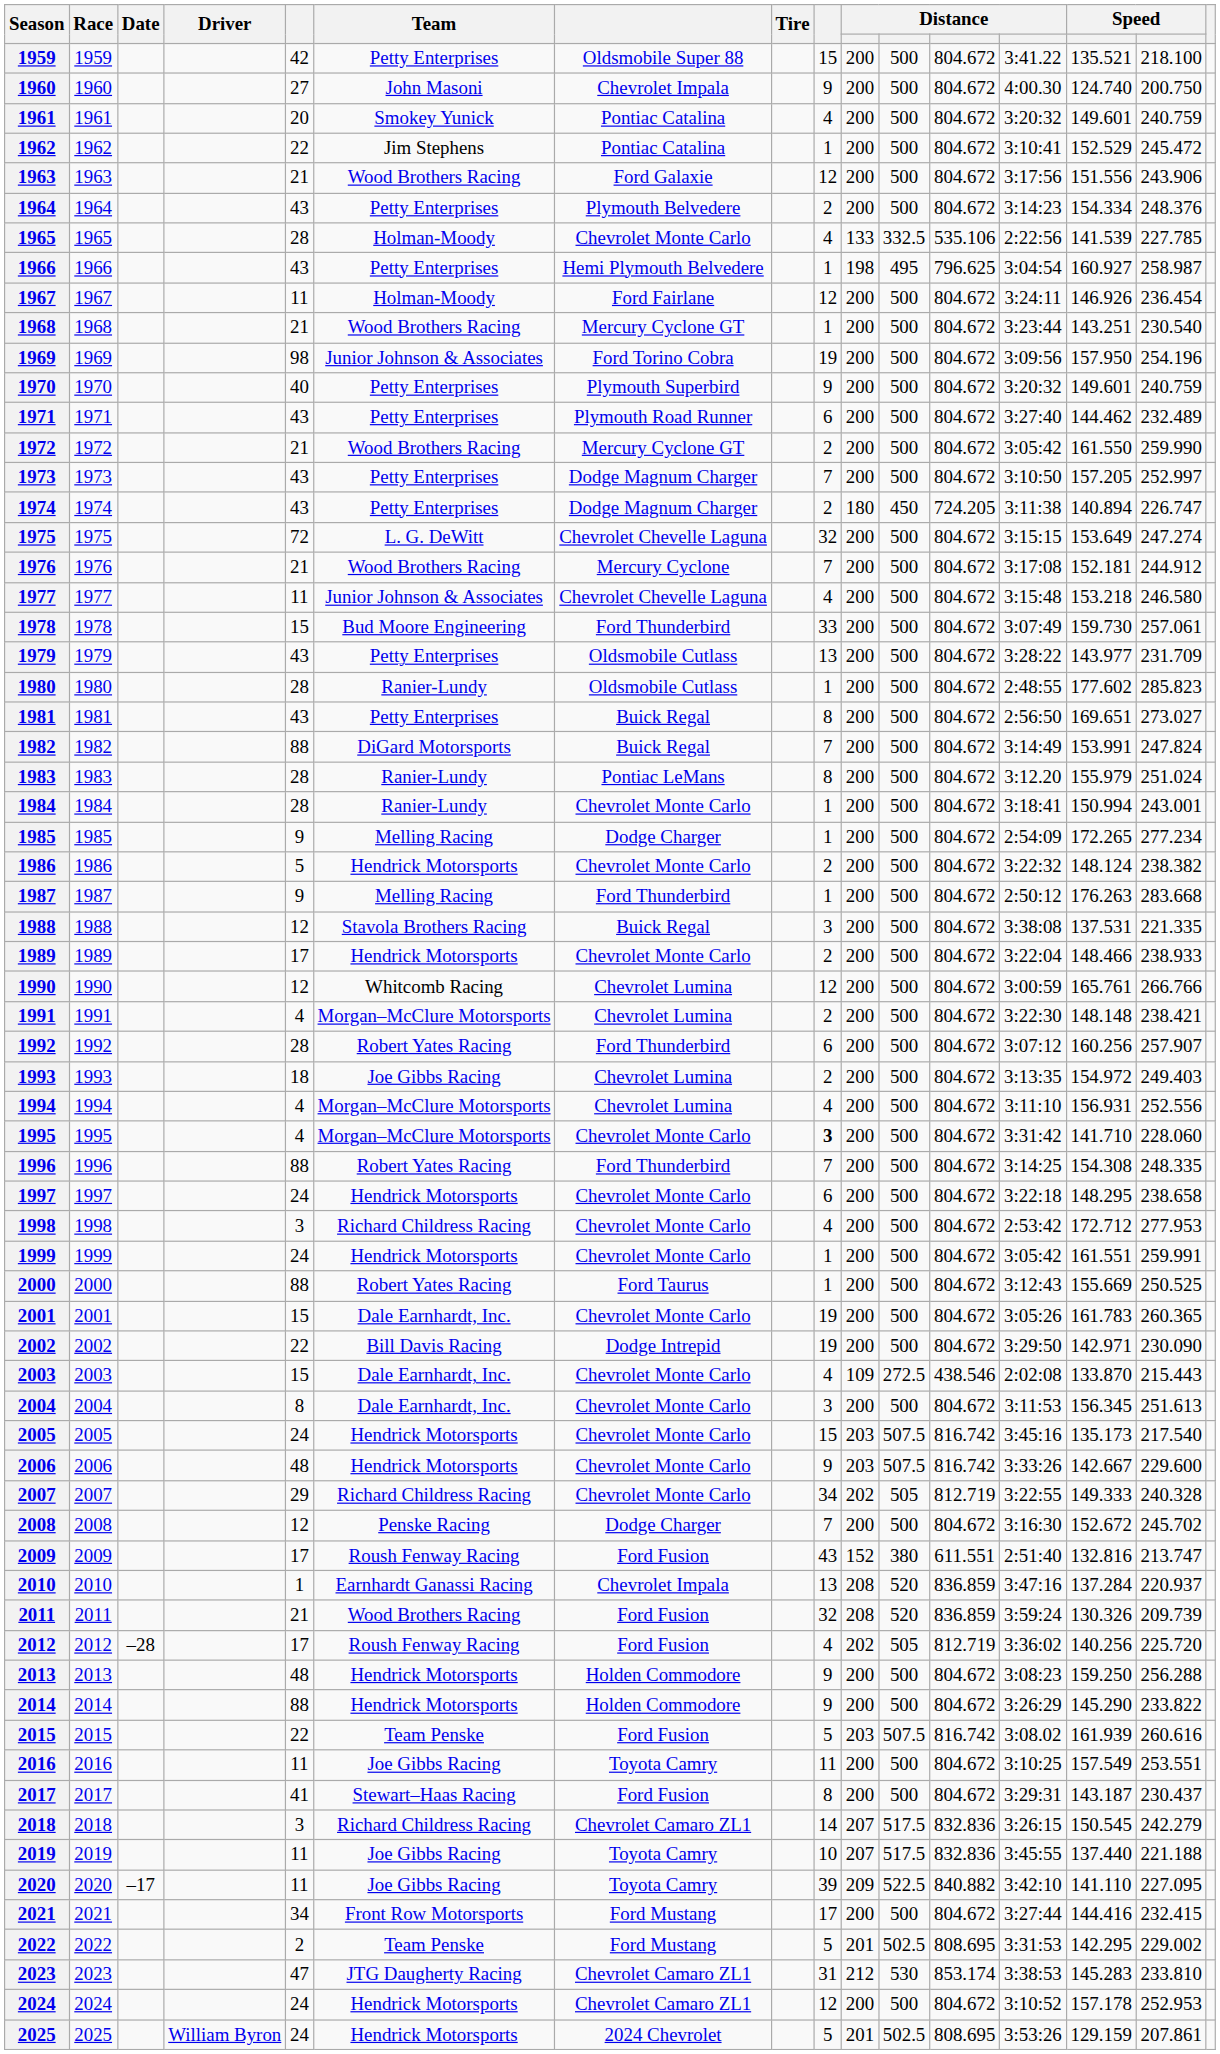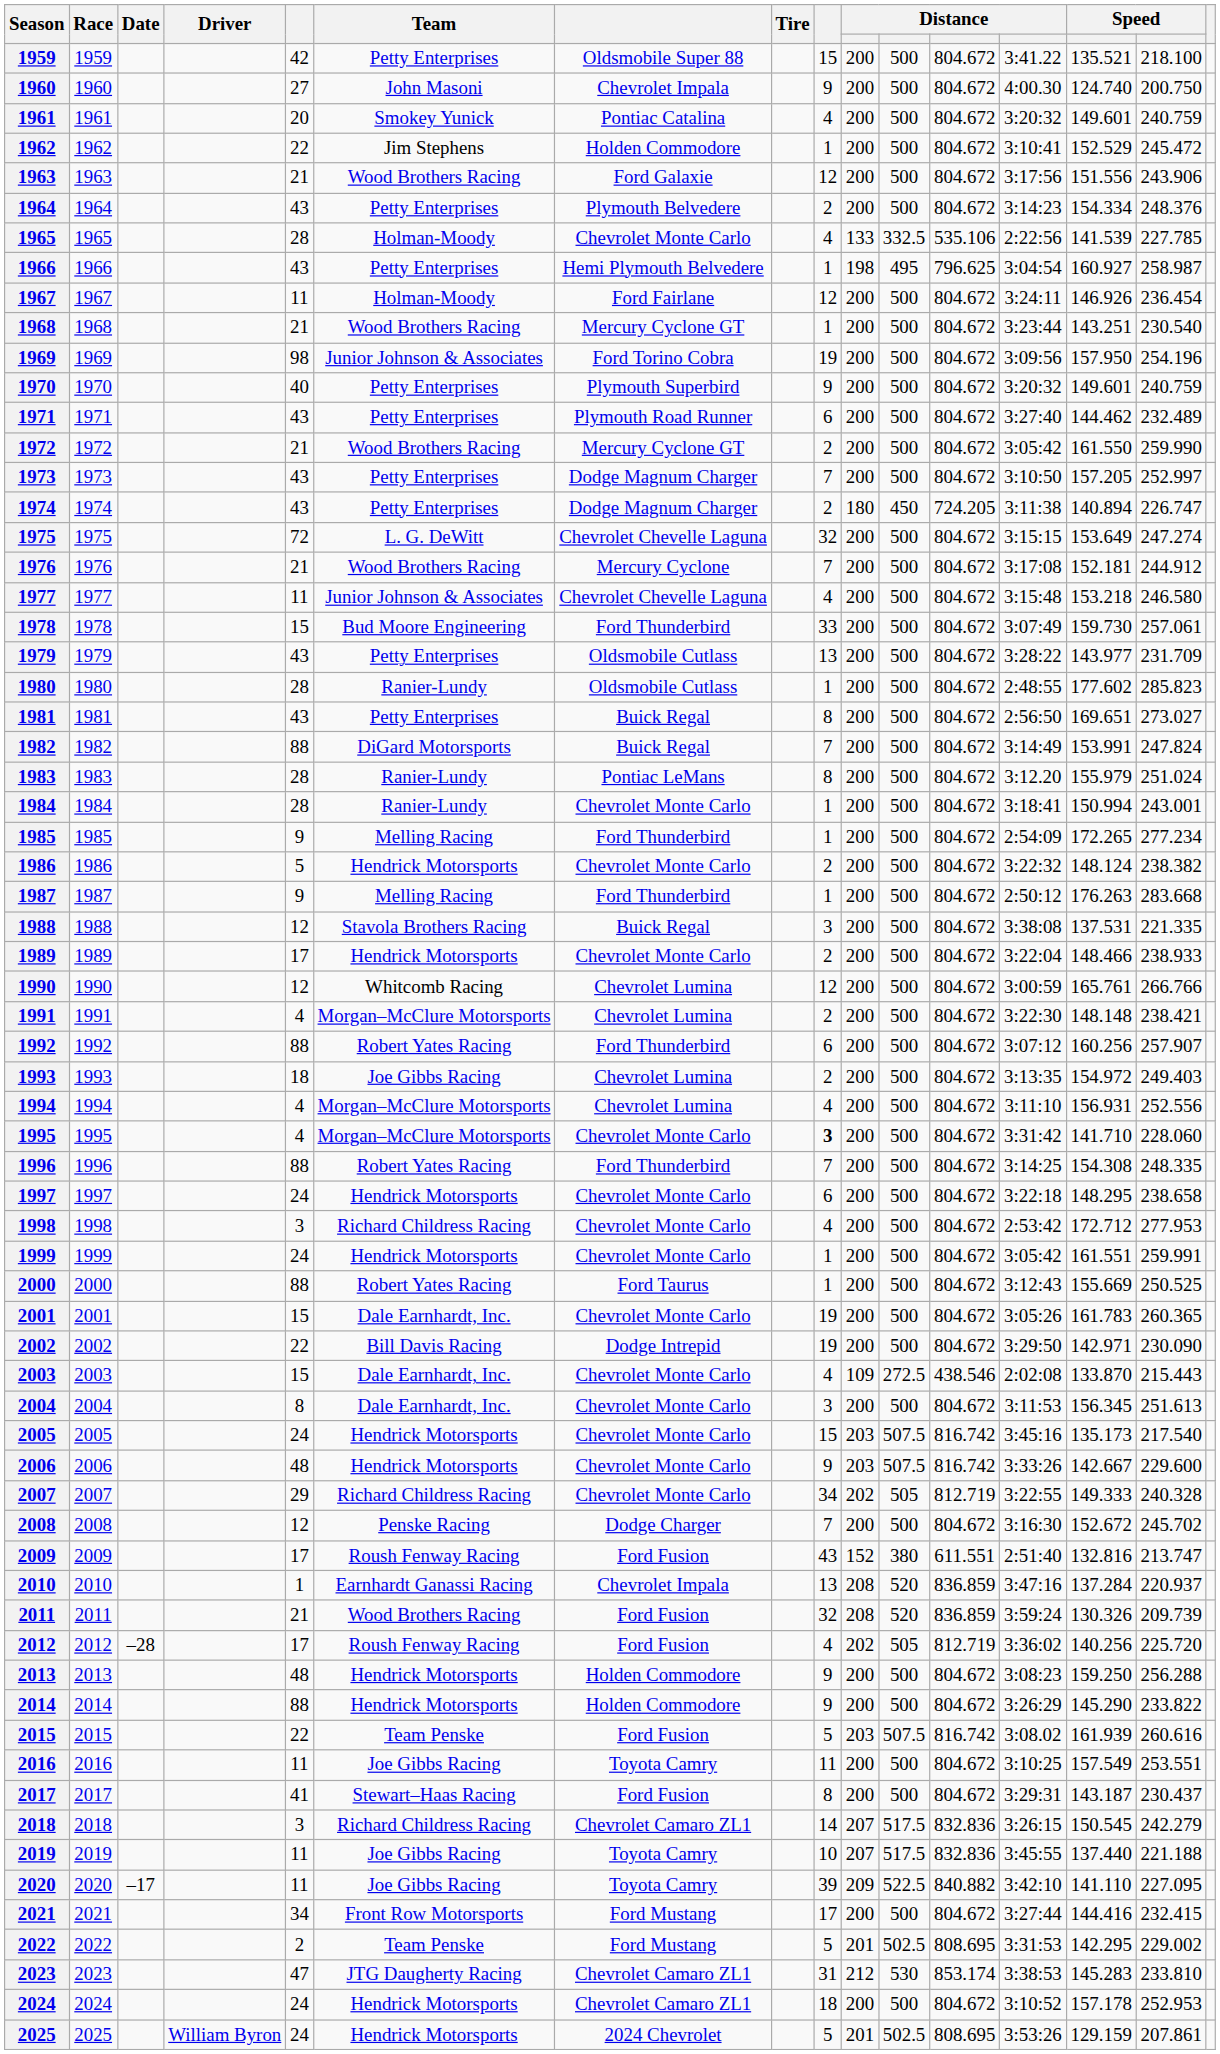row 6 | column 7: Pontiac Catalina -> Holden Commodore
row 29 | column 7: Dodge Charger -> Ford Thunderbird
row 36 | column 5: 28 -> 88
row 68 | column 9: 12 -> 18
